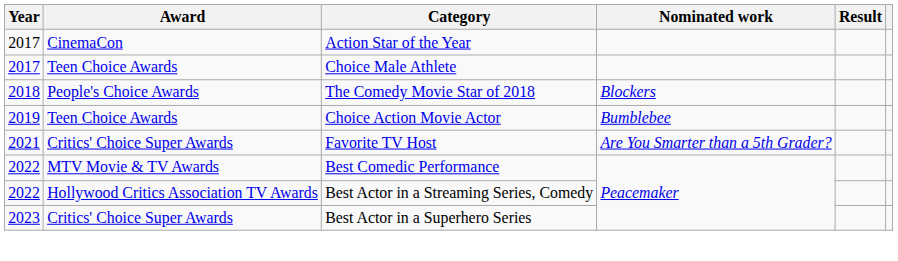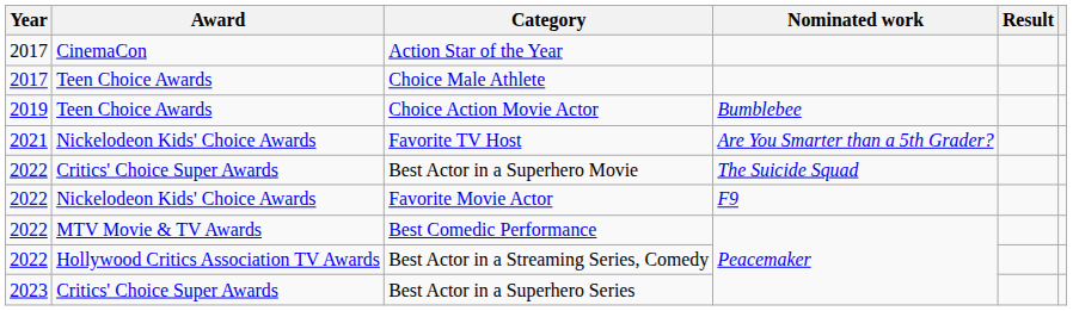- row: 2018 | People's Choice Awards | The Comedy Movie Star of 2018 | Blockers
Favorite TV Host | Award: Critics' Choice Super Awards -> Nickelodeon Kids' Choice Awards
+ row: 2022 | Critics' Choice Super Awards | Best Actor in a Superhero Movie | The Suicide Squad
+ row: 2022 | Nickelodeon Kids' Choice Awards | Favorite Movie Actor | F9
